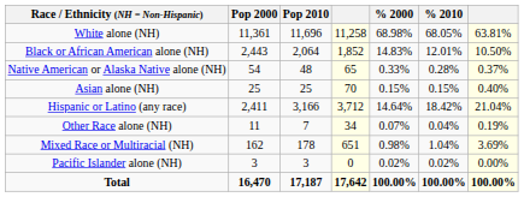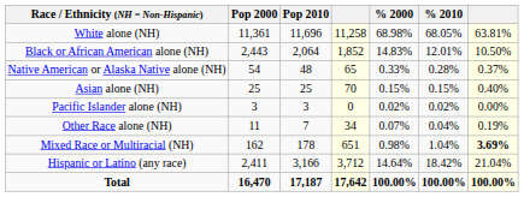rows swapped: Pacific Islander alone (NH) <-> Hispanic or Latino (any race)
Mixed Race or Multiracial (NH) | column 7: normal -> bold
